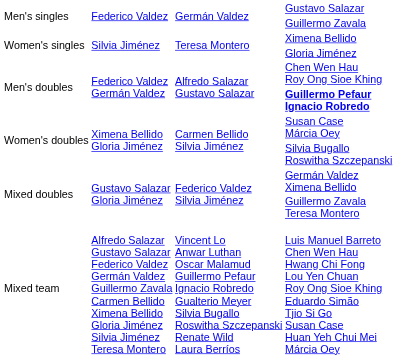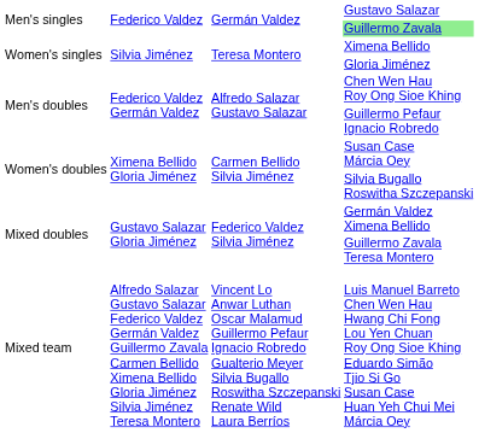Guillermo Zavala | column 4: no background -> lightgreen background
Guillermo Pefaur Ignacio Robredo | column 4: bold -> normal
